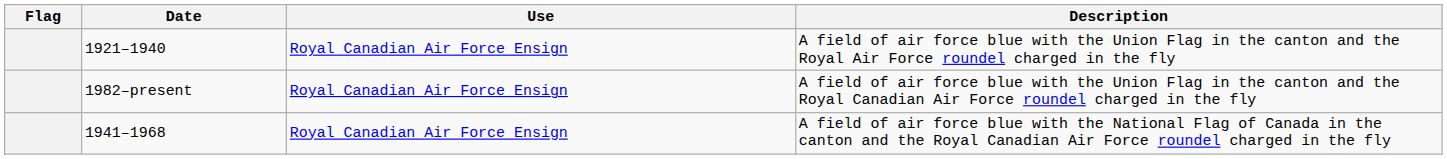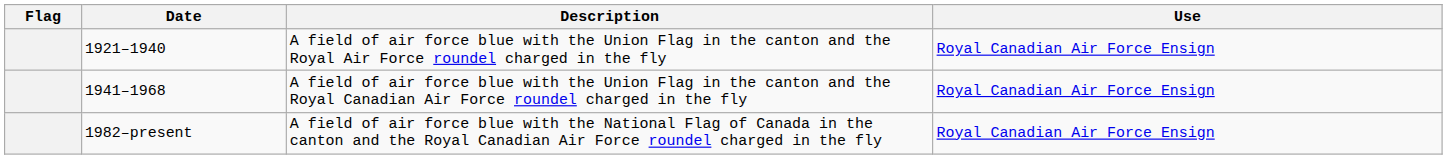columns swapped: Use <-> Description
row 3 | Date: 1982–present -> 1941–1968
row 4 | Date: 1941–1968 -> 1982–present
